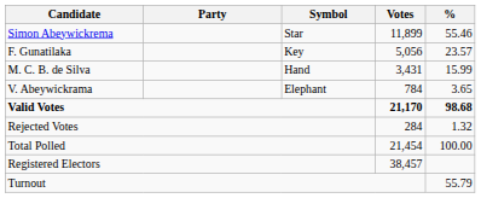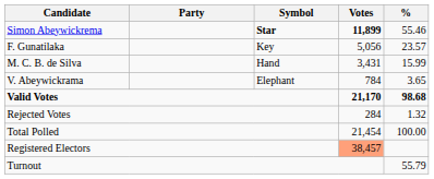Simon Abeywickrema | Symbol: normal -> bold
Simon Abeywickrema | Votes: normal -> bold
Registered Electors | Votes: no background -> lightsalmon background
